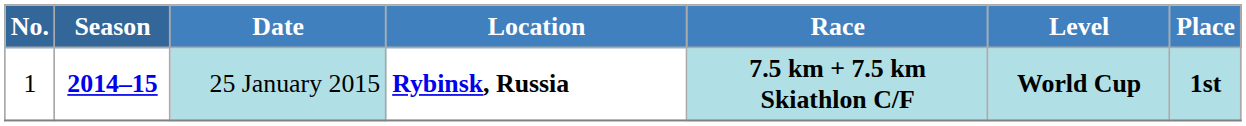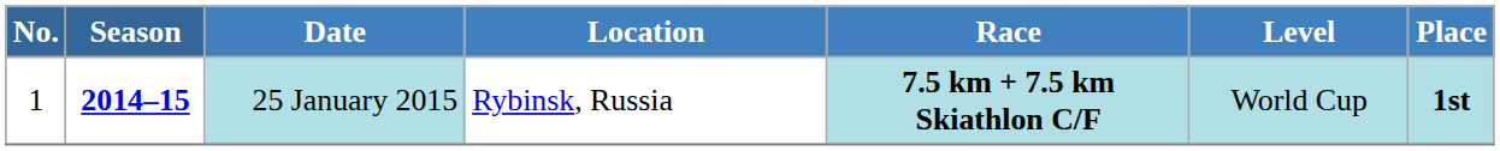25 January 2015 | Location: bold -> normal
25 January 2015 | Level: bold -> normal
